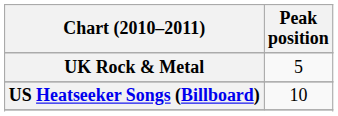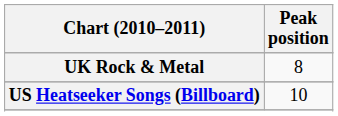UK Rock & Metal | Peak position: 5 -> 8
